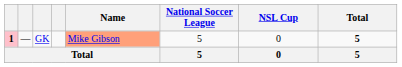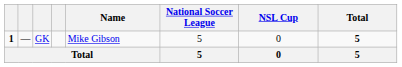GK | column 1: pink background -> no background
GK | Name: lightsalmon background -> no background
